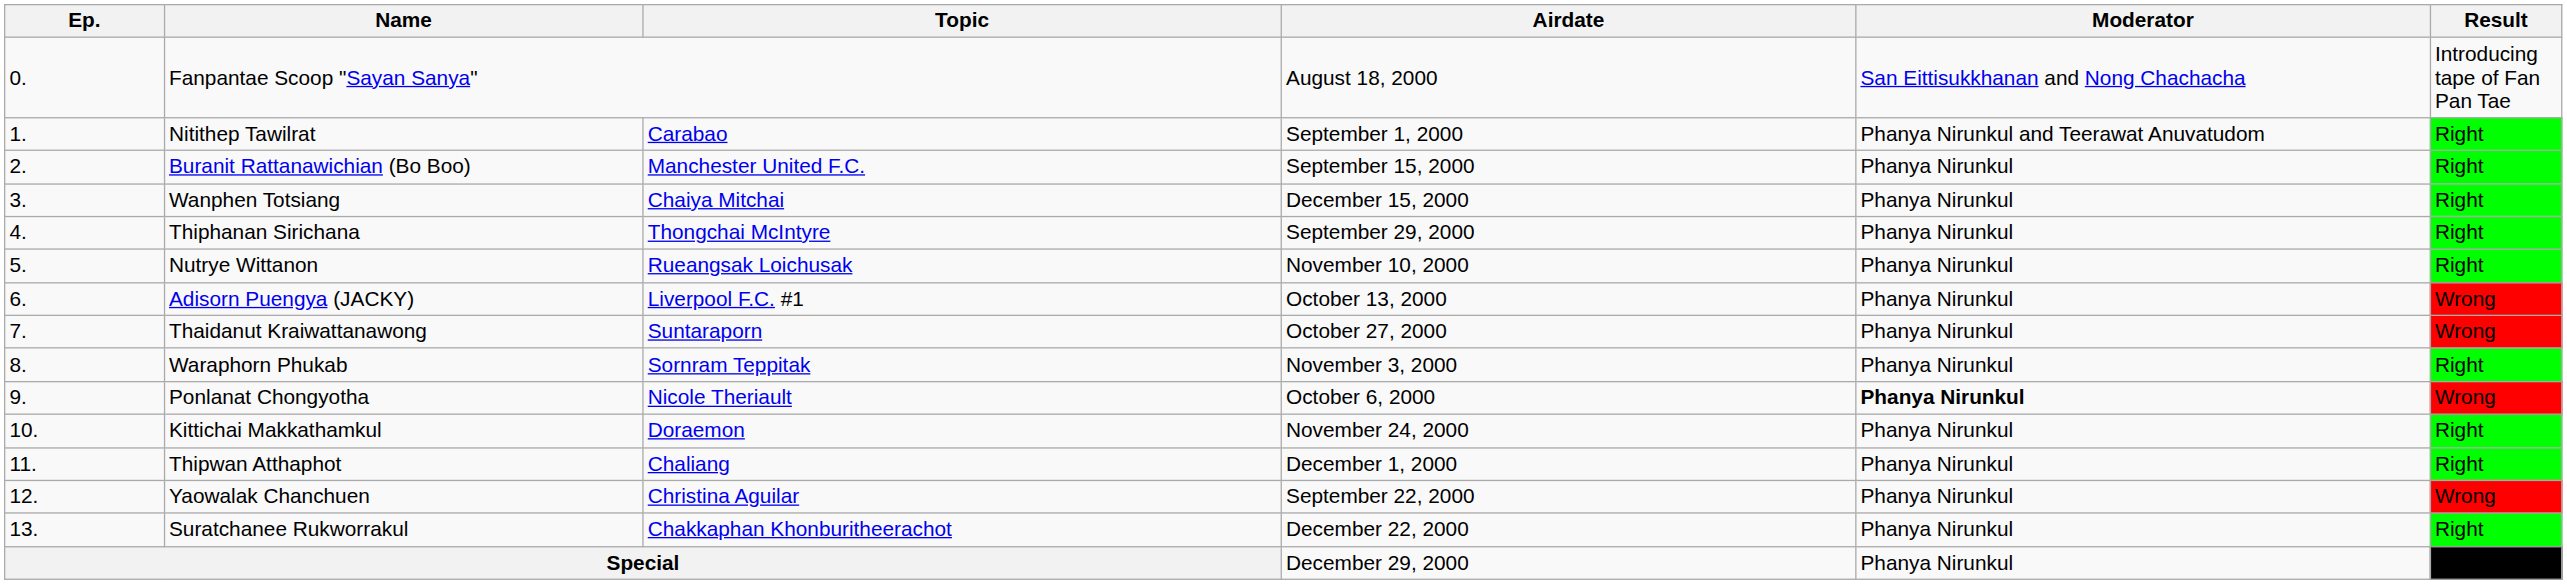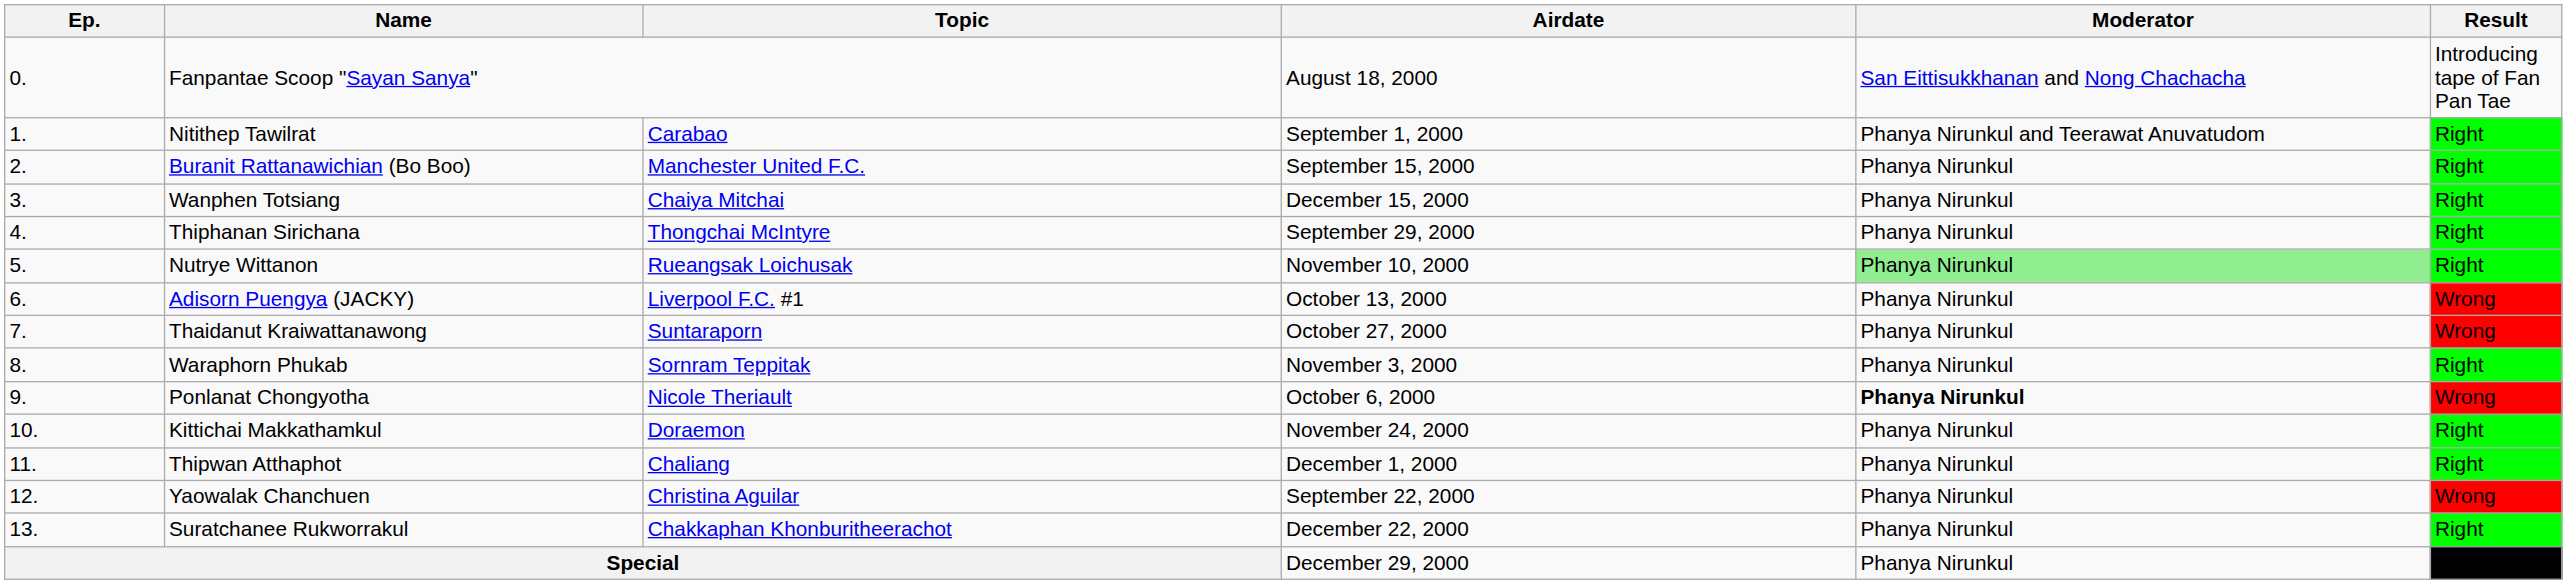Nutrye Wittanon | Moderator: no background -> lightgreen background
